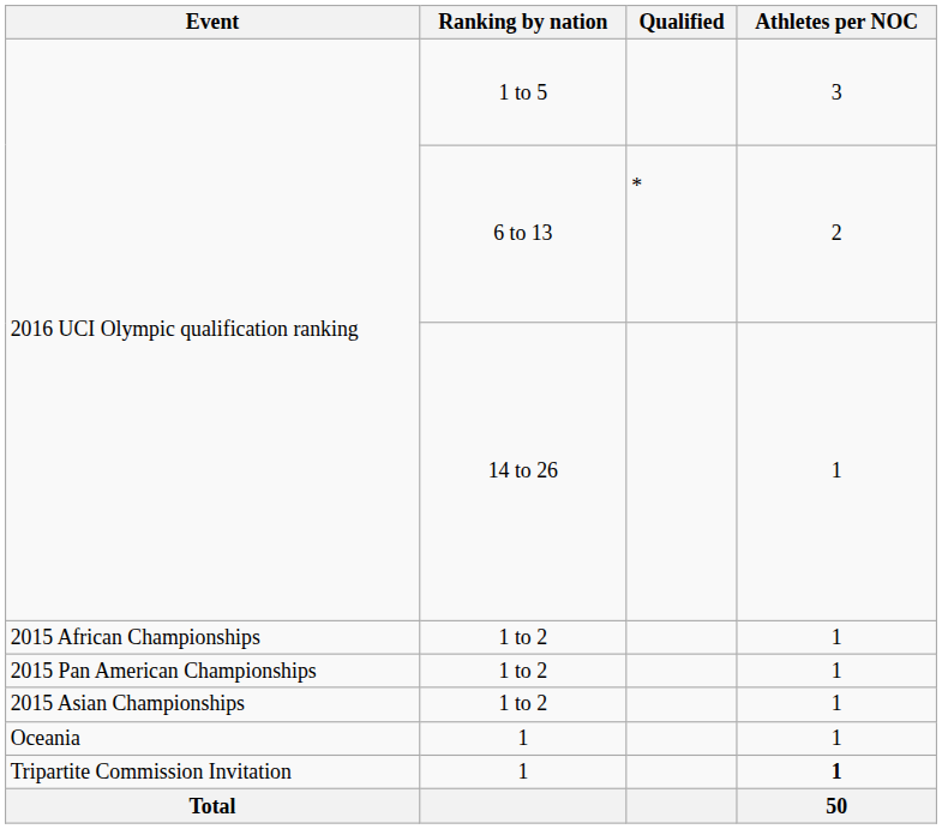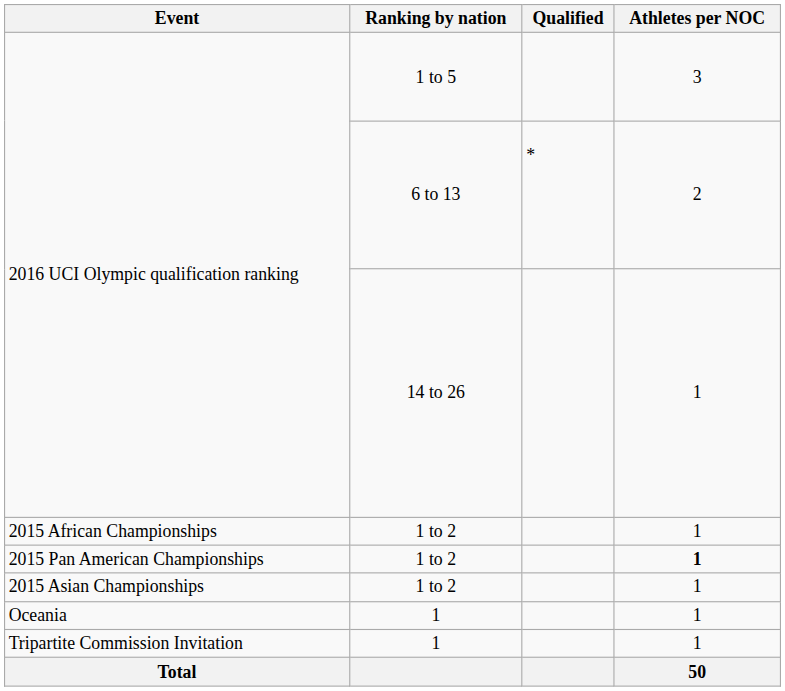2015 Pan American Championships | Athletes per NOC: normal -> bold
Tripartite Commission Invitation | Athletes per NOC: bold -> normal
